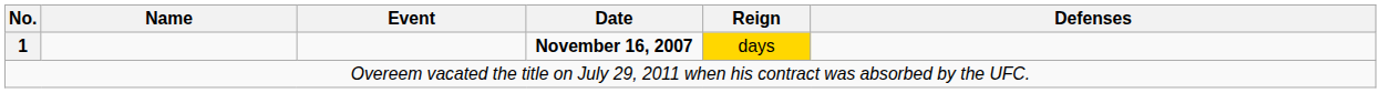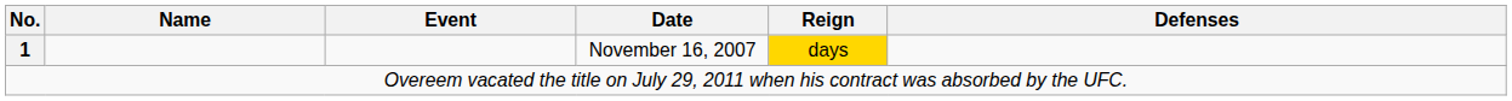1 | Date: bold -> normal
